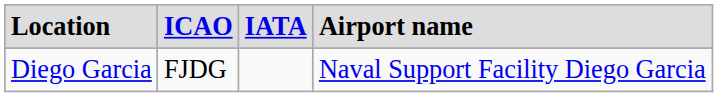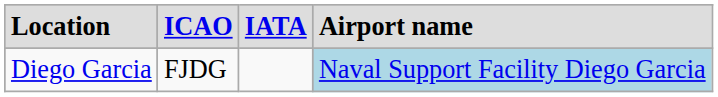Diego Garcia | column 4: no background -> lightblue background
